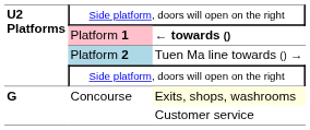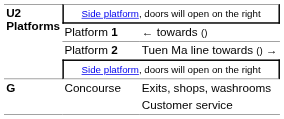← towards () | column 2: pink background -> no background
← towards () | column 3: bold -> normal
Tuen Ma line towards () → | column 2: lightblue background -> no background
Exits, shops, washrooms | column 3: lightyellow background -> no background
